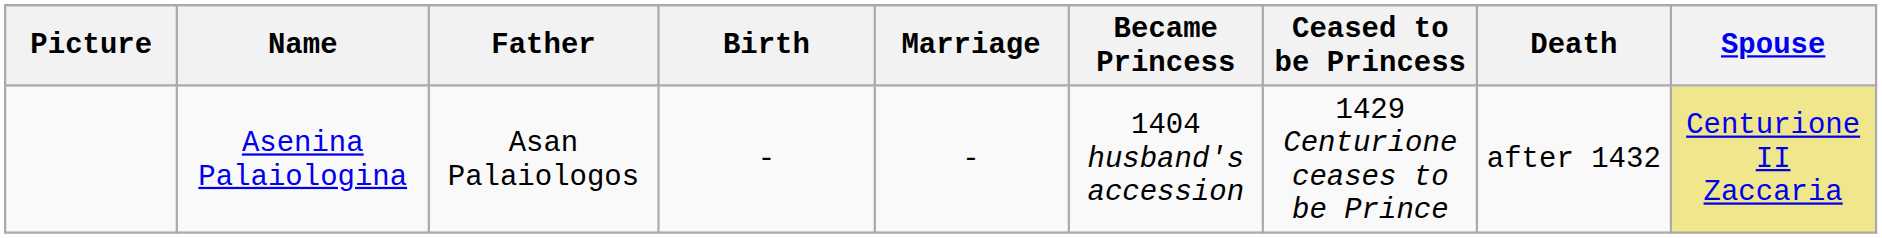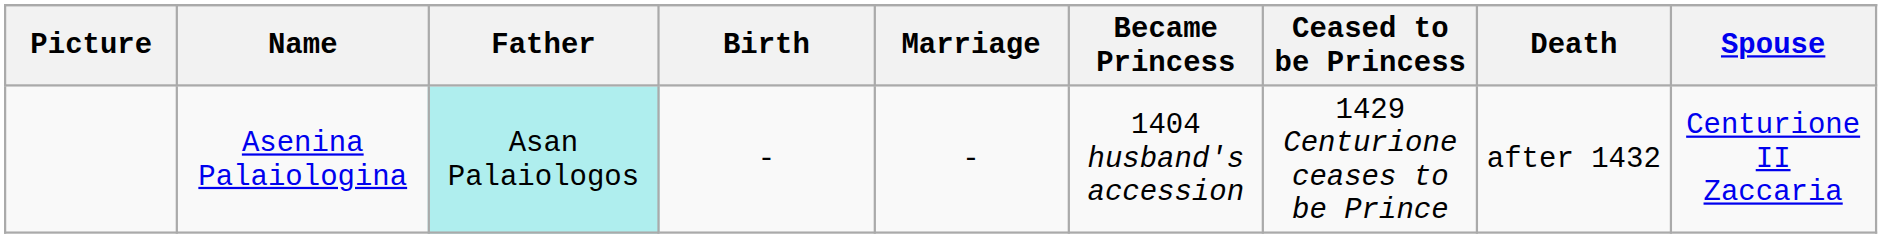Asenina Palaiologina | Father: no background -> paleturquoise background
Asenina Palaiologina | Spouse: khaki background -> no background
